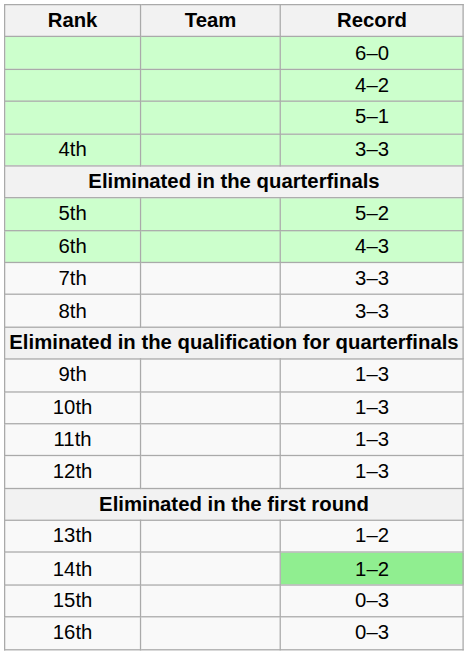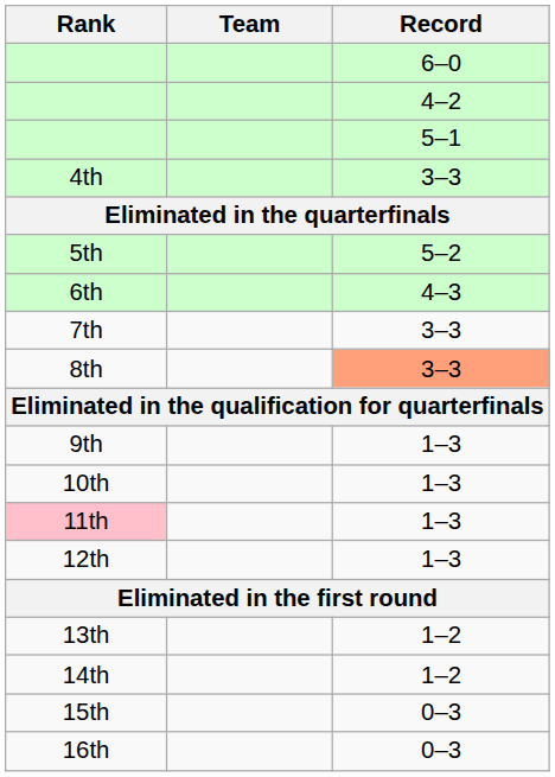8th | Record: no background -> lightsalmon background
11th | Rank: no background -> pink background
14th | Record: lightgreen background -> no background
